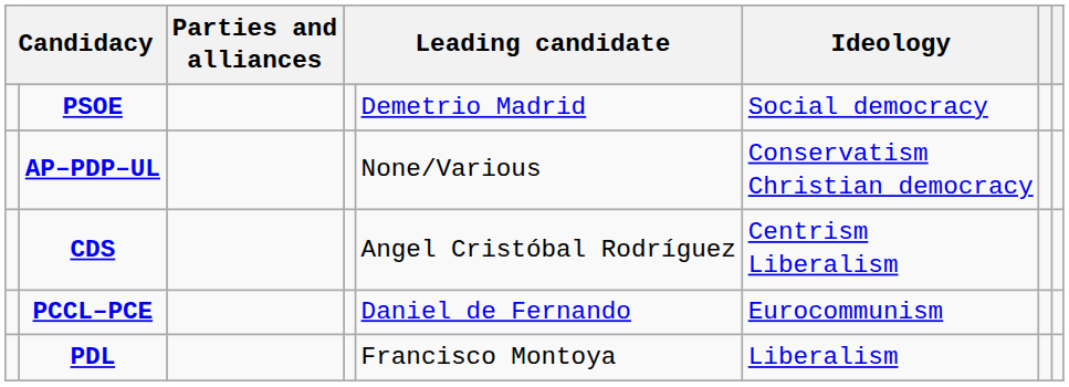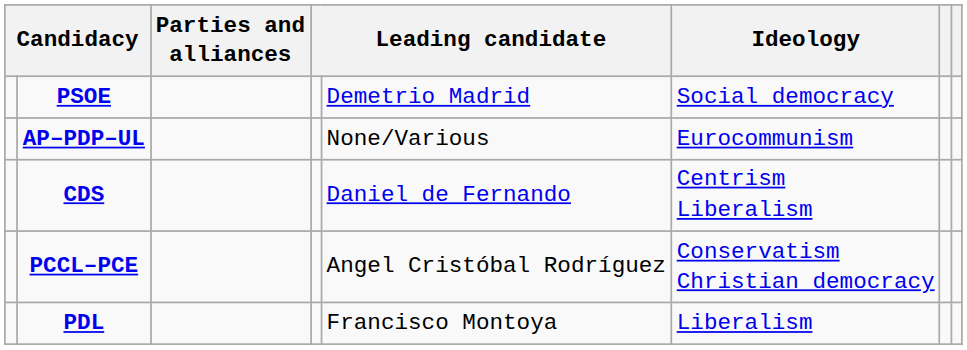AP–PDP–UL | Ideology: Conservatism Christian democracy -> Eurocommunism
CDS | column 5: Angel Cristóbal Rodríguez -> Daniel de Fernando
PCCL–PCE | column 5: Daniel de Fernando -> Angel Cristóbal Rodríguez
PCCL–PCE | Ideology: Eurocommunism -> Conservatism Christian democracy
